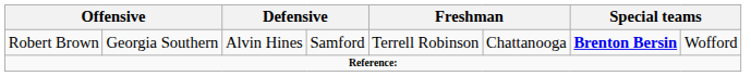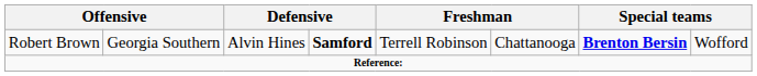Robert Brown | column 4: normal -> bold
